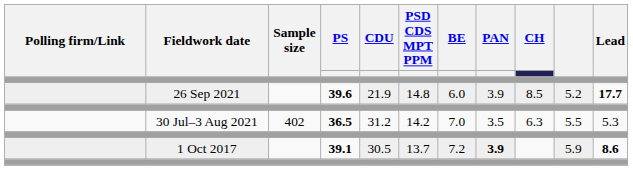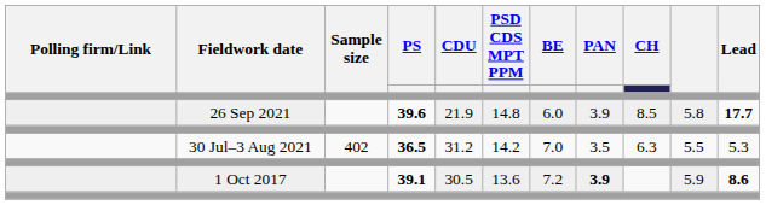26 Sep 2021 | column 10: 5.2 -> 5.8
1 Oct 2017 | PSD CDS MPT PPM: 13.7 -> 13.6
